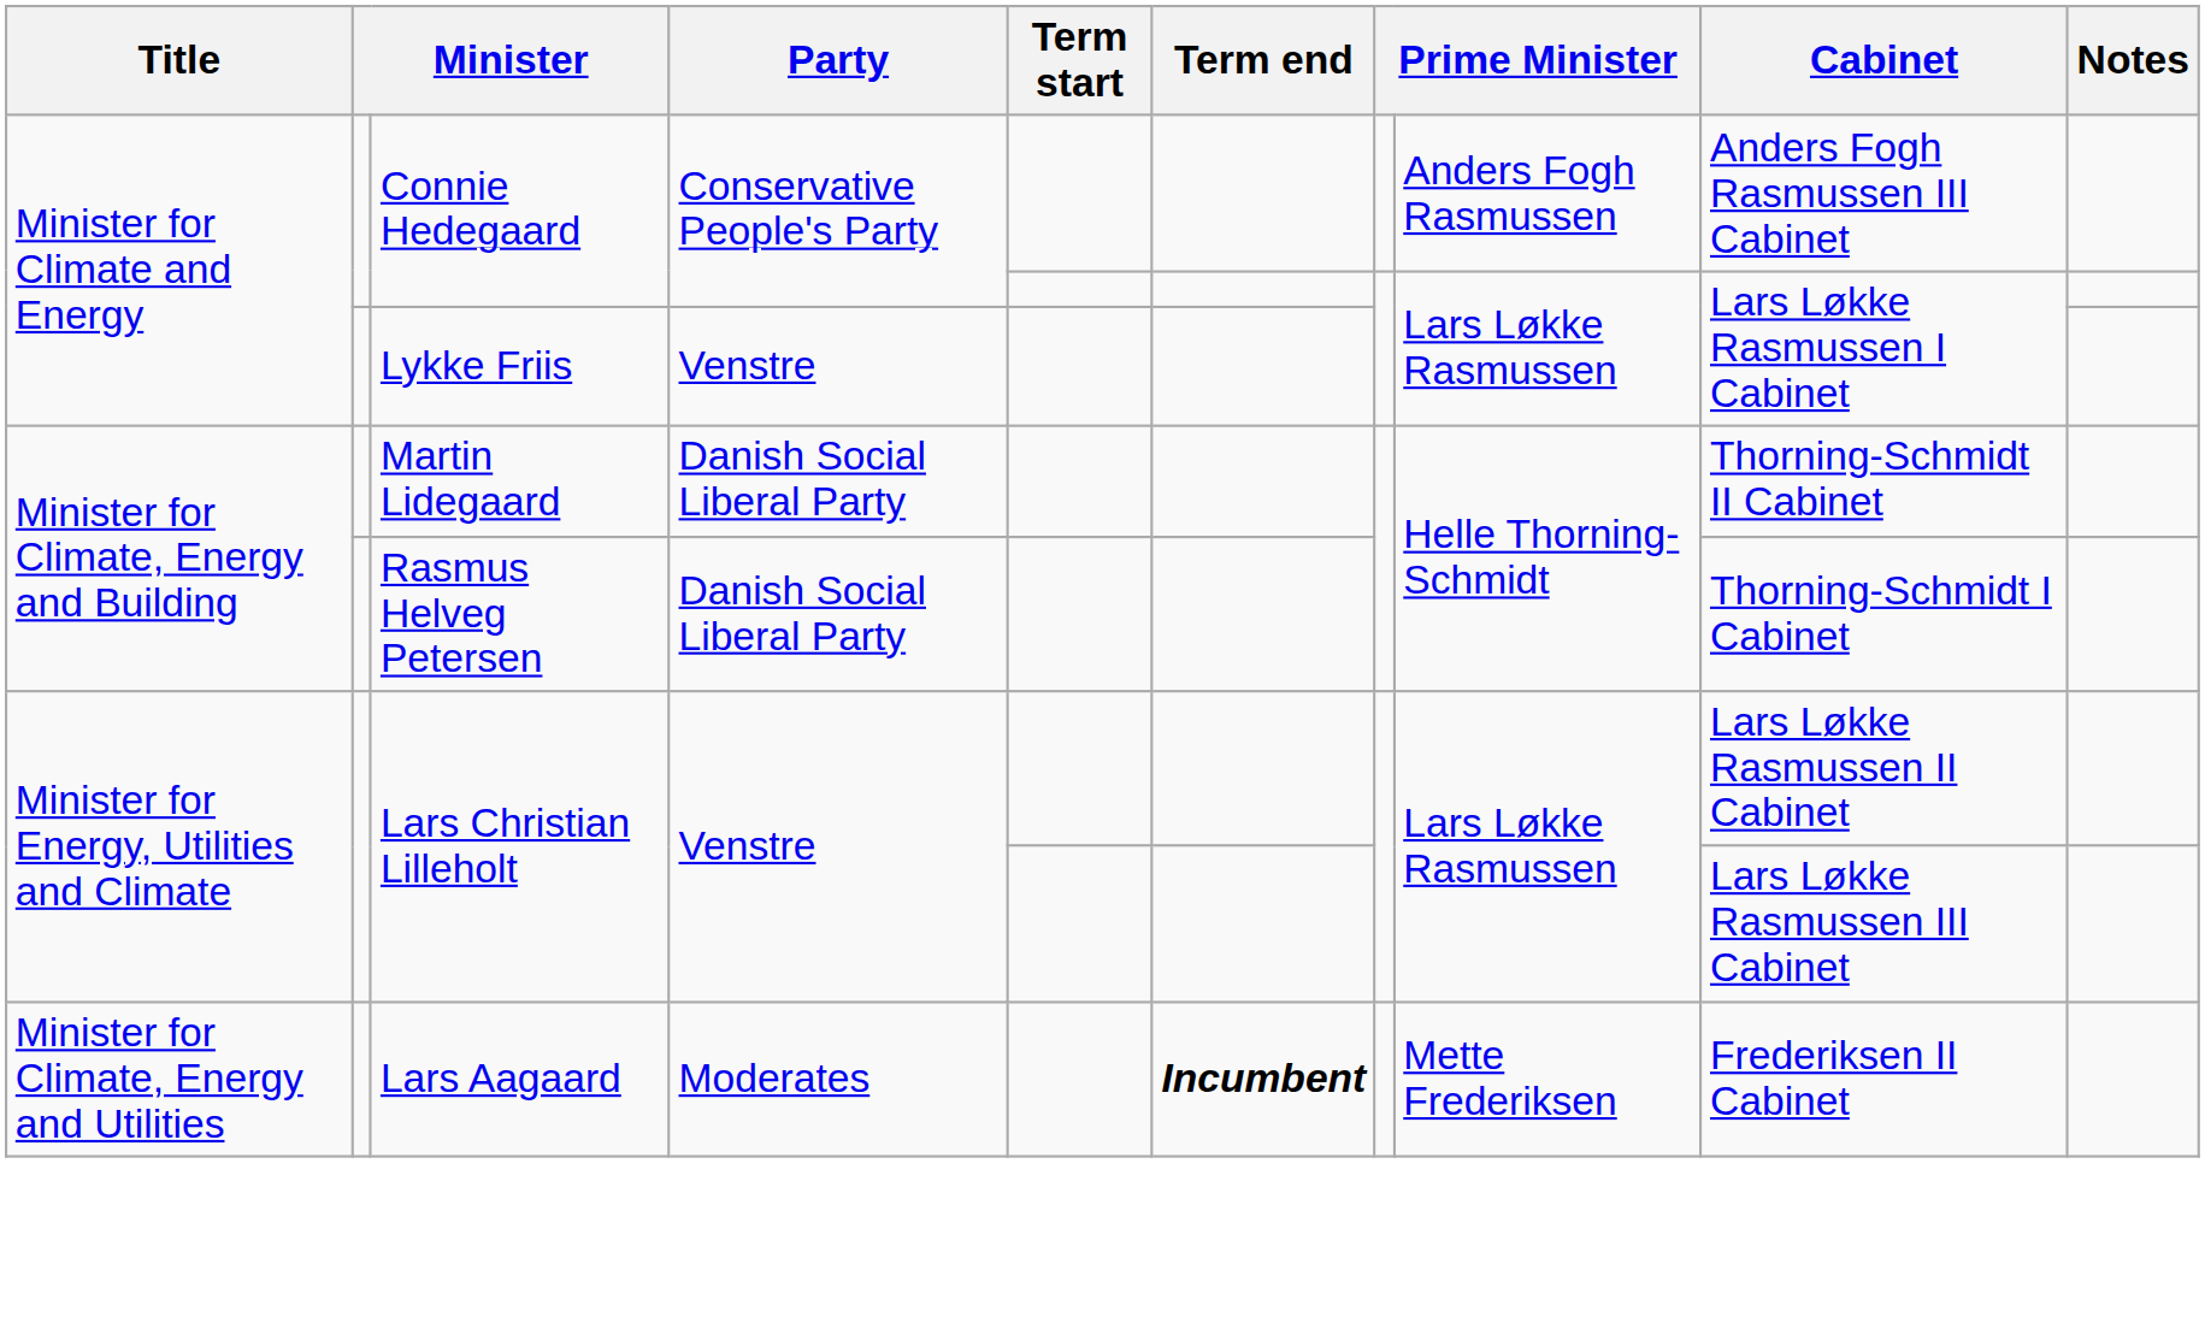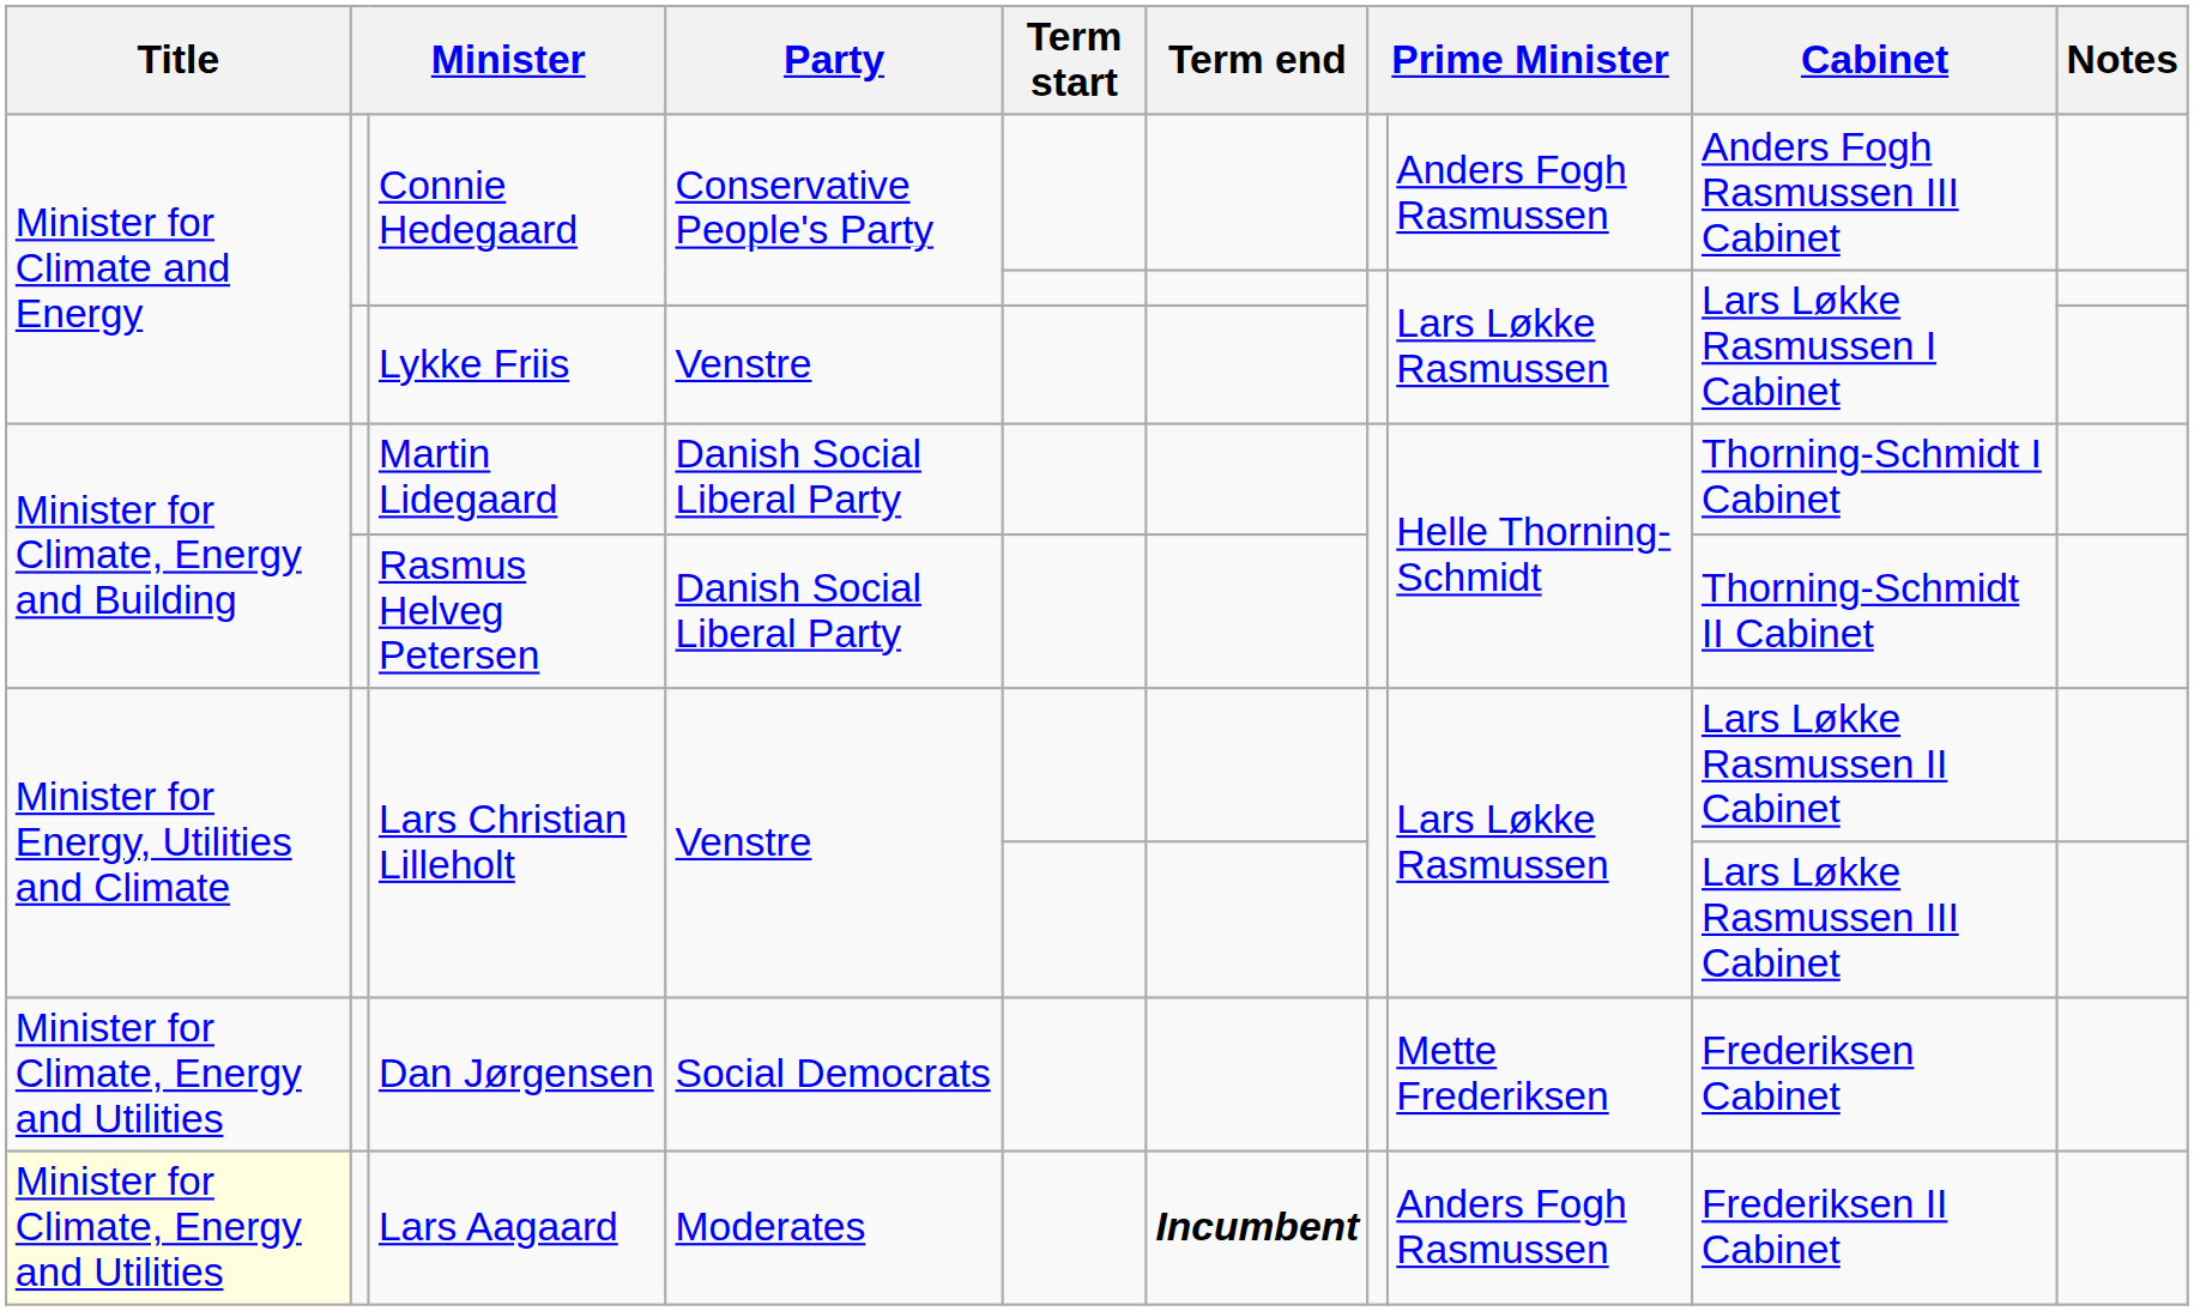Martin Lidegaard | Cabinet: Thorning-Schmidt II Cabinet -> Thorning-Schmidt I Cabinet
Rasmus Helveg Petersen | Cabinet: Thorning-Schmidt I Cabinet -> Thorning-Schmidt II Cabinet
+ row: Minister for Climate, Energy and Utilities | Dan Jørgensen | Social Democrats | Mette Frederiksen | Frederiksen Cabinet
Lars Aagaard | Title: no background -> lightyellow background
Lars Aagaard | column 8: Mette Frederiksen -> Anders Fogh Rasmussen
